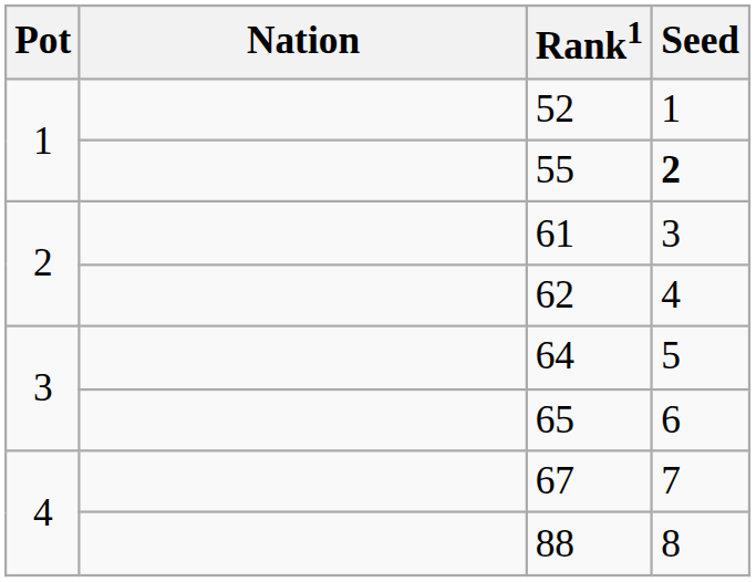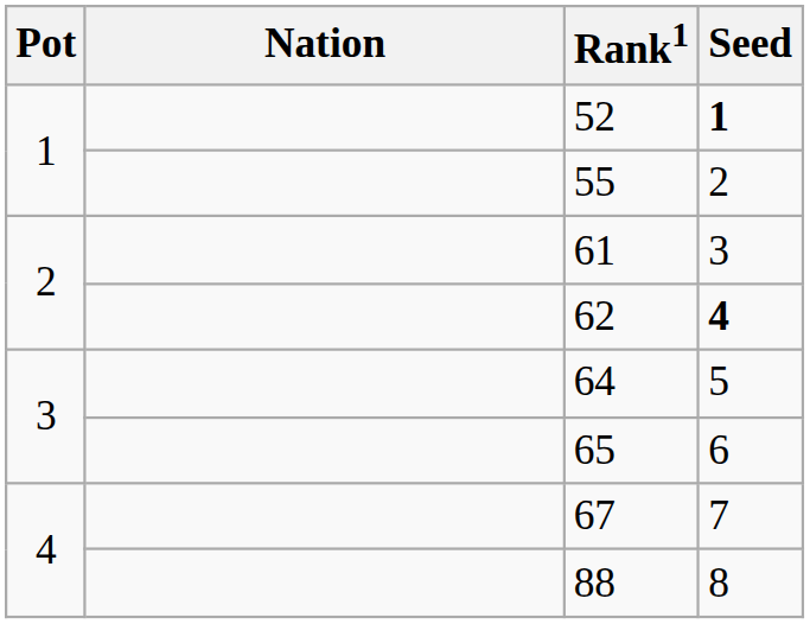52 | Seed: normal -> bold
55 | Seed: bold -> normal
62 | Seed: normal -> bold
